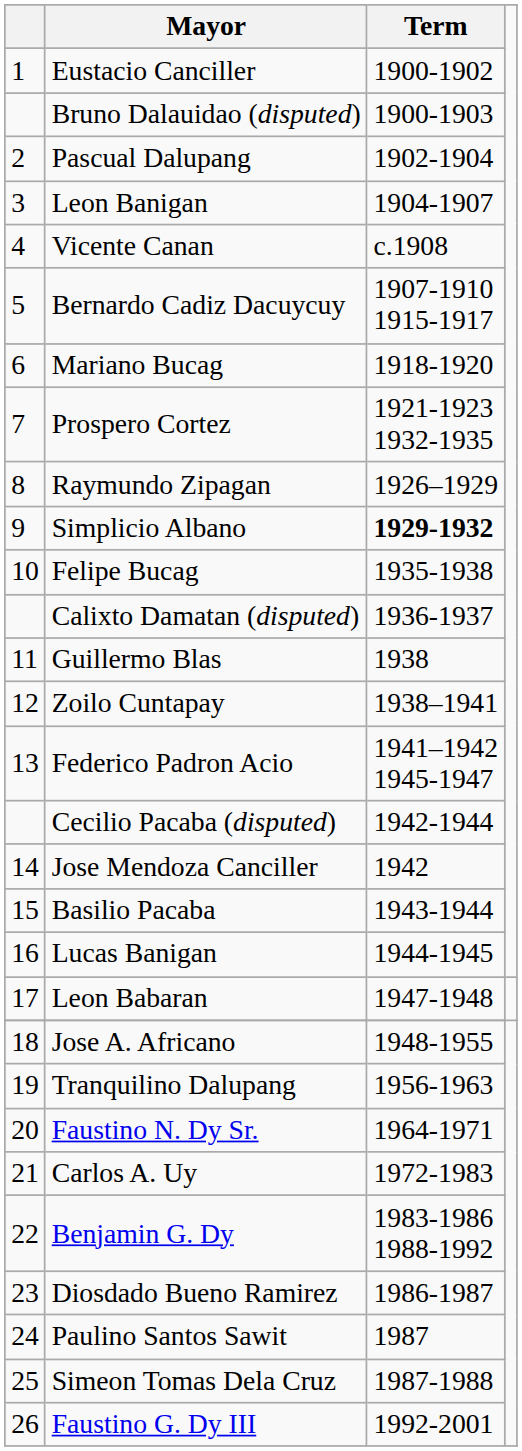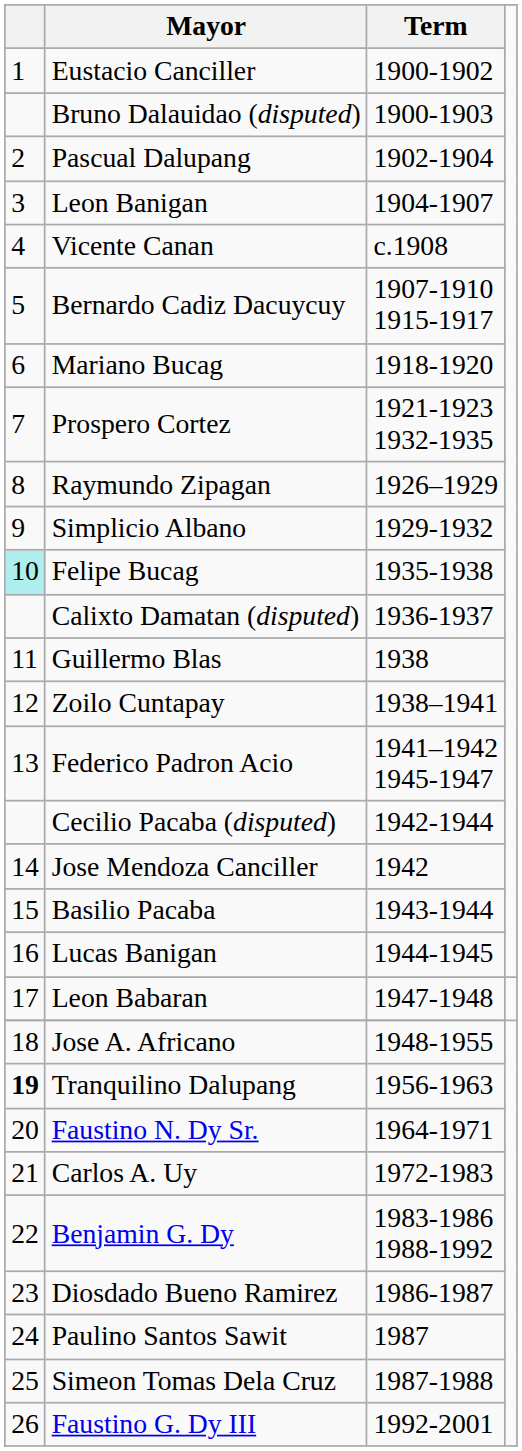Simplicio Albano | Term: bold -> normal
Felipe Bucag | column 1: no background -> paleturquoise background
Tranquilino Dalupang | column 1: normal -> bold
